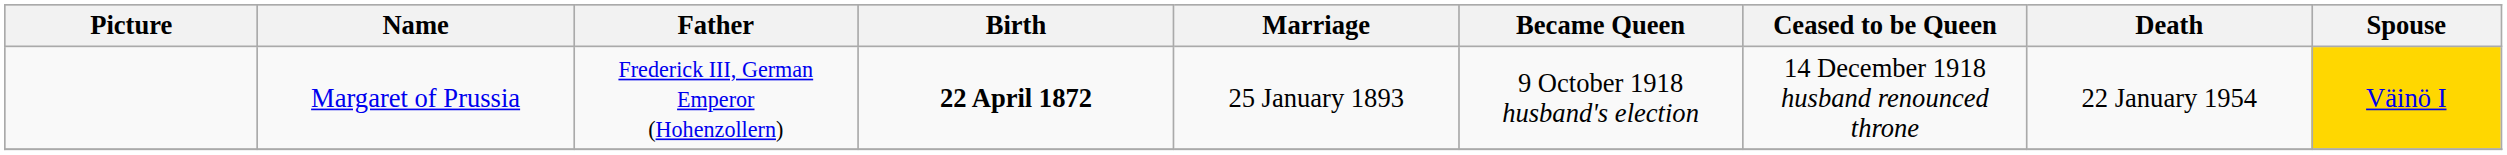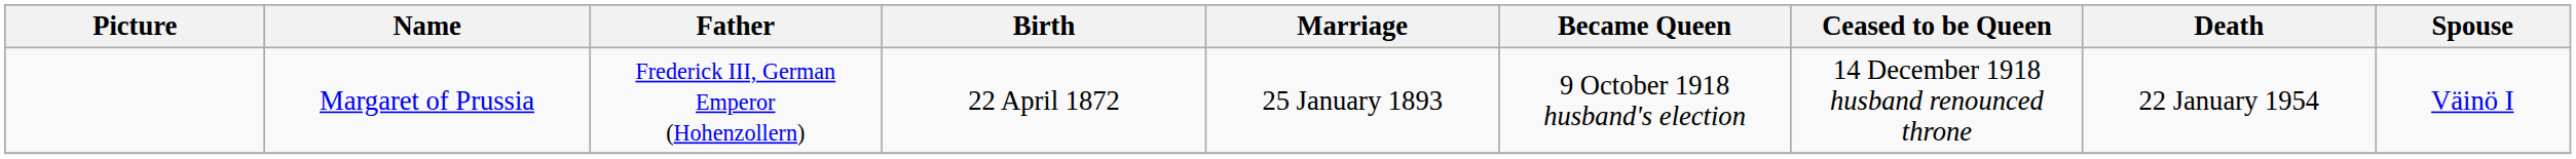Margaret of Prussia | Birth: bold -> normal
Margaret of Prussia | Spouse: gold background -> no background
